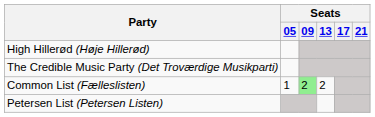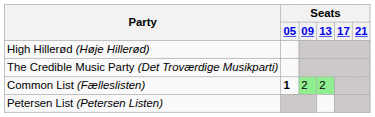Common List (Fælleslisten) | Seats / 05: normal -> bold
Common List (Fælleslisten) | Seats / 13: no background -> lightgreen background
